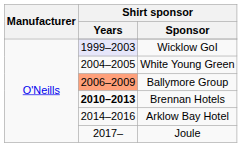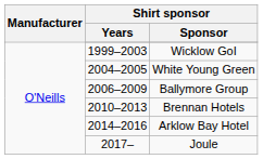Wicklow GoI | Shirt sponsor / Years: lavender background -> no background
Ballymore Group | Shirt sponsor / Years: lightsalmon background -> no background
Brennan Hotels | Shirt sponsor / Years: bold -> normal
